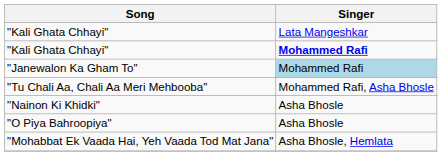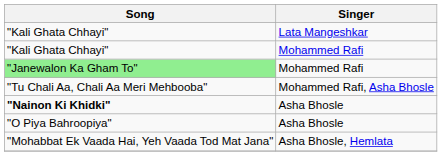row 3 | Singer: bold -> normal
row 4 | Song: no background -> lightgreen background
row 4 | Singer: lightblue background -> no background
row 6 | Song: normal -> bold
